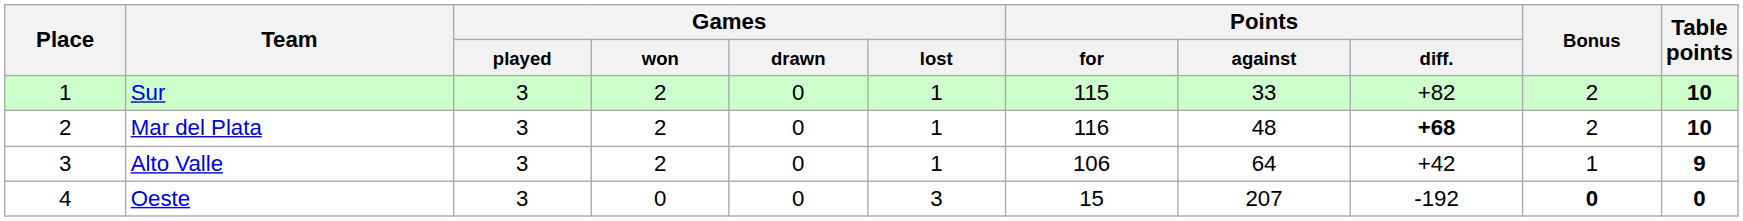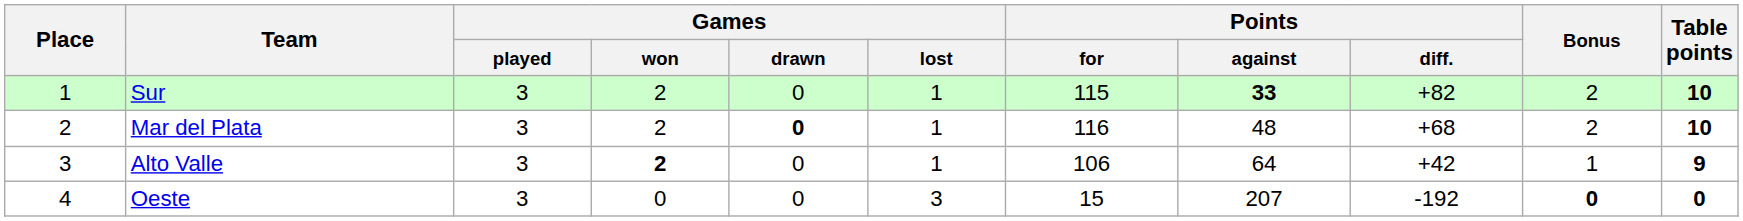Sur | Points / against: normal -> bold
Mar del Plata | Games / drawn: normal -> bold
Mar del Plata | Points / diff.: bold -> normal
Alto Valle | Games / won: normal -> bold
